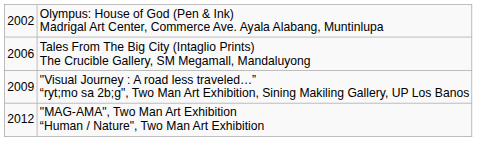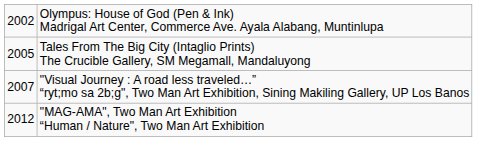row 2 | column 1: 2006 -> 2005
row 3 | column 1: 2009 -> 2007
